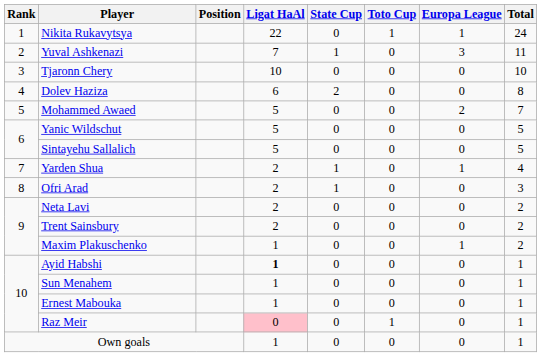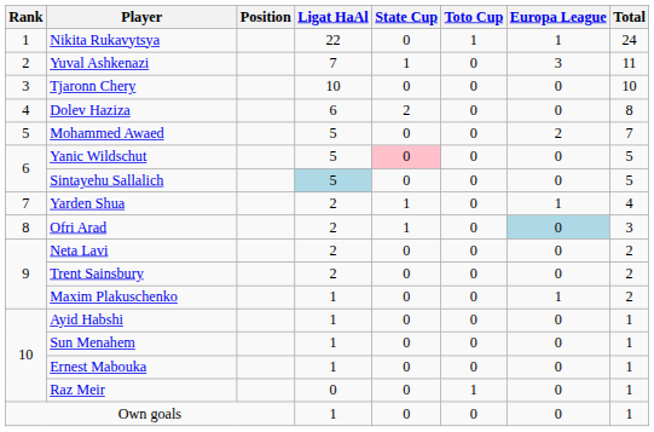Yanic Wildschut | State Cup: no background -> pink background
Sintayehu Sallalich | Ligat HaAl: no background -> lightblue background
Ofri Arad | Europa League: no background -> lightblue background
Ayid Habshi | Ligat HaAl: bold -> normal
Raz Meir | Ligat HaAl: pink background -> no background
